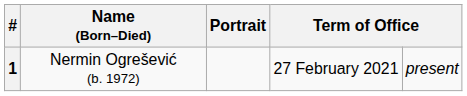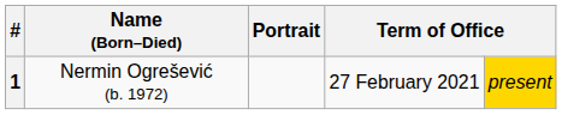1 | column 5: no background -> gold background
